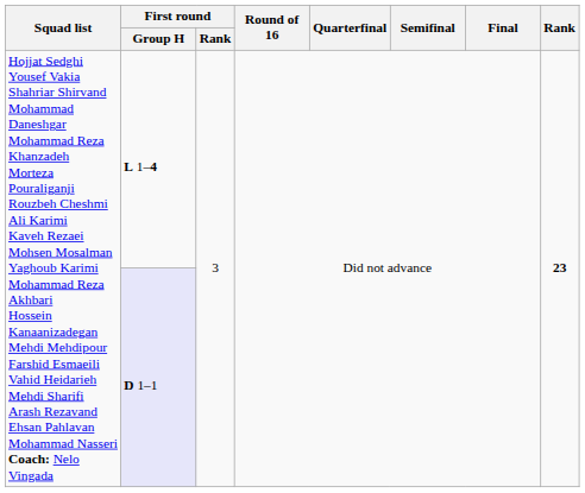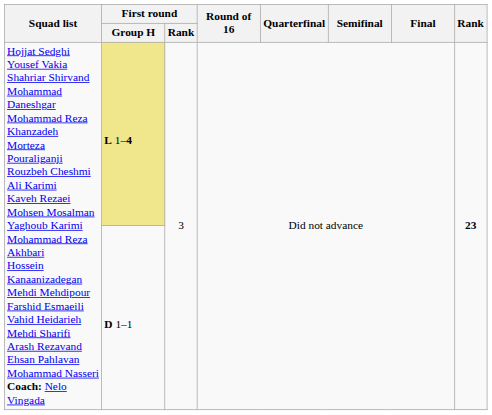L 1–4 | First round / Group H: no background -> khaki background
D 1–1 | First round / Group H: lavender background -> no background
